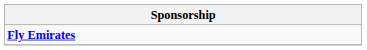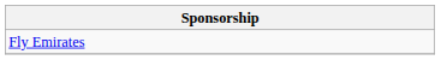row 2 | column 1: bold -> normal
